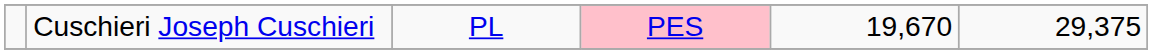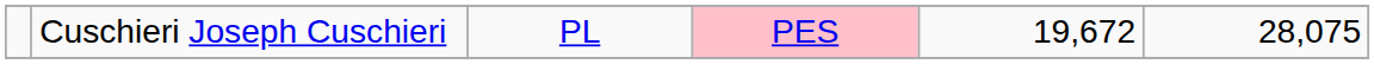Cuschieri Joseph Cuschieri | column 5: 19,670 -> 19,672
Cuschieri Joseph Cuschieri | column 6: 29,375 -> 28,075
